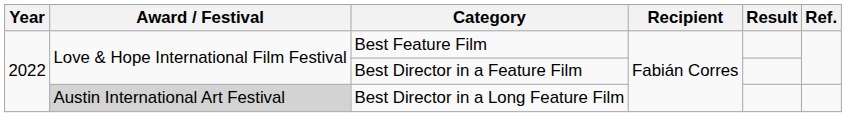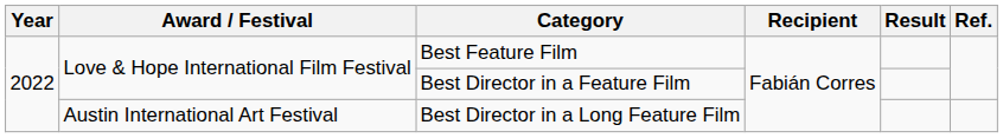Best Director in a Long Feature Film | Award / Festival: lightgrey background -> no background
